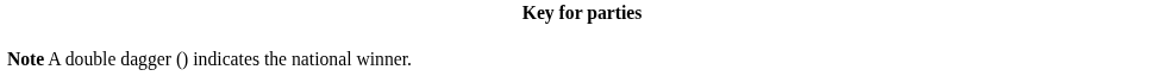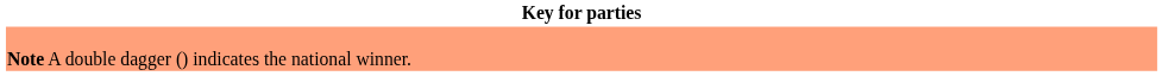row 2 | column 1: no background -> lightsalmon background
